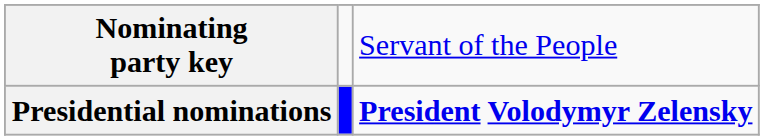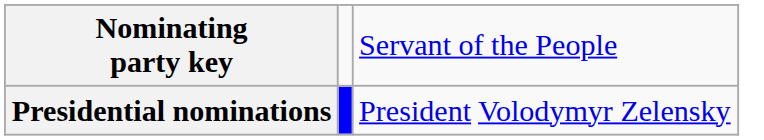Presidential nominations | column 3: bold -> normal
